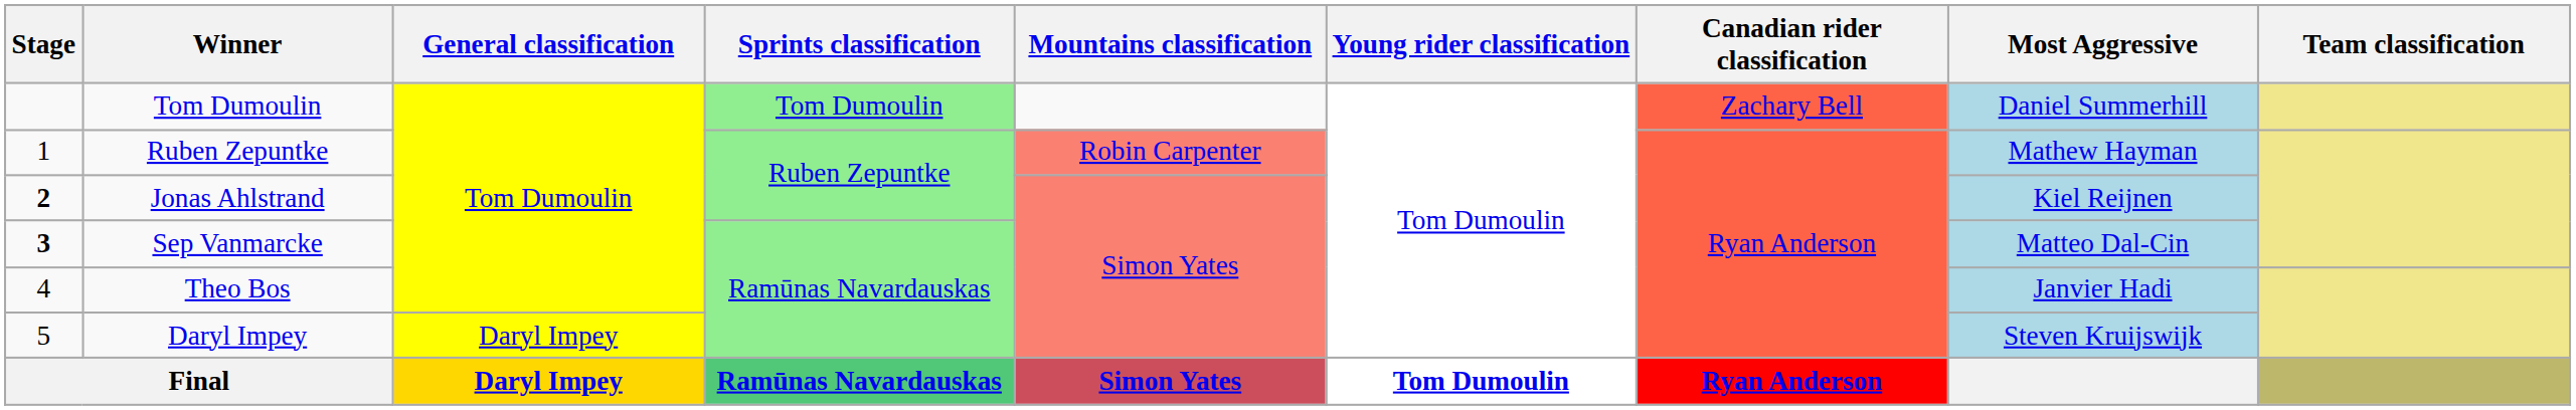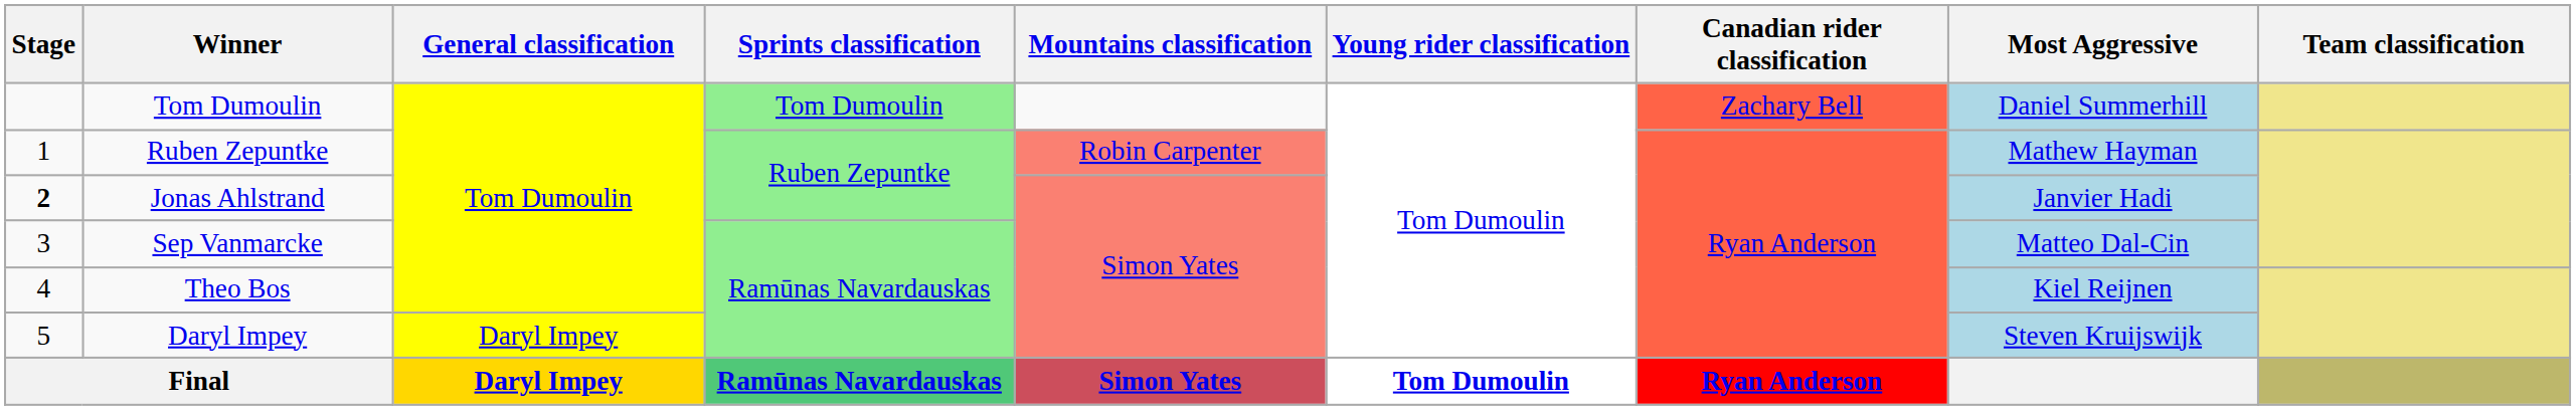Jonas Ahlstrand | Most Aggressive: Kiel Reijnen -> Janvier Hadi
Sep Vanmarcke | Stage: bold -> normal
Theo Bos | Most Aggressive: Janvier Hadi -> Kiel Reijnen
